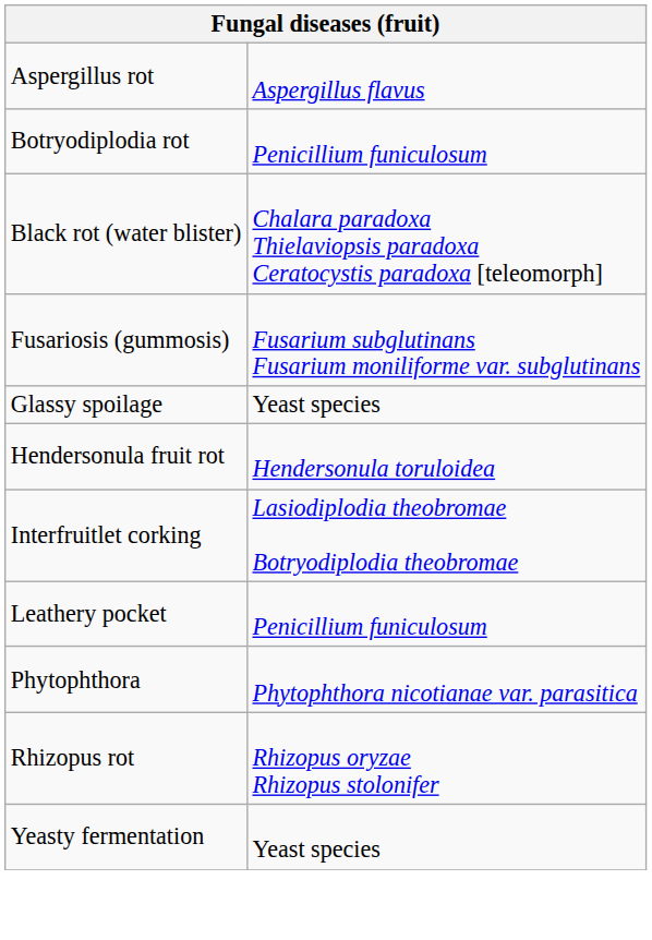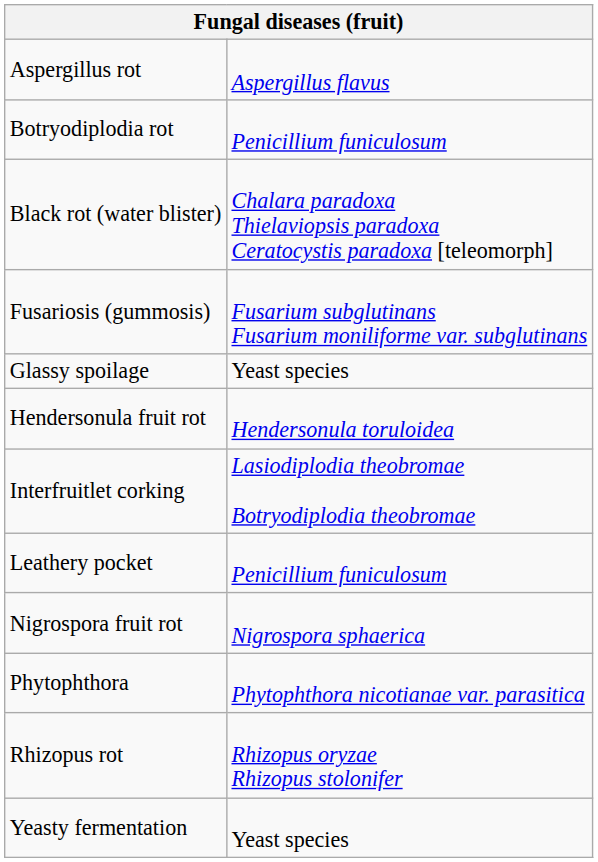+ row: Nigrospora fruit rot | Nigrospora sphaerica
